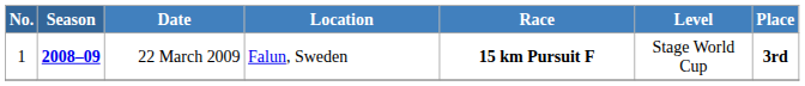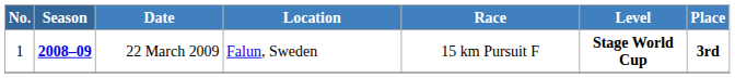22 March 2009 | Race: bold -> normal
22 March 2009 | Level: normal -> bold
